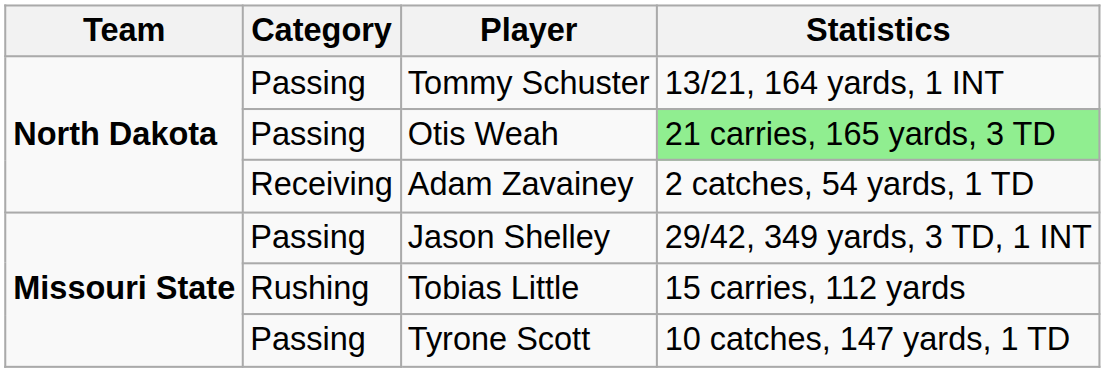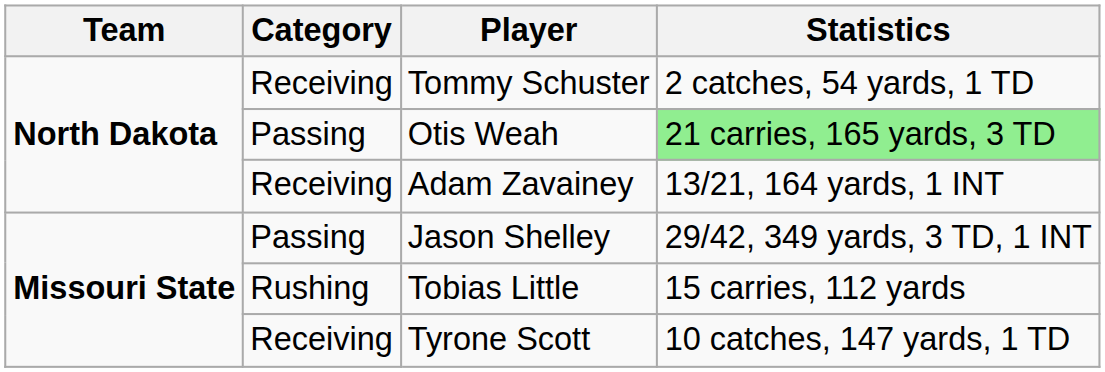Tommy Schuster | Category: Passing -> Receiving
Tommy Schuster | Statistics: 13/21, 164 yards, 1 INT -> 2 catches, 54 yards, 1 TD
Adam Zavainey | Statistics: 2 catches, 54 yards, 1 TD -> 13/21, 164 yards, 1 INT
Tyrone Scott | Category: Passing -> Receiving
